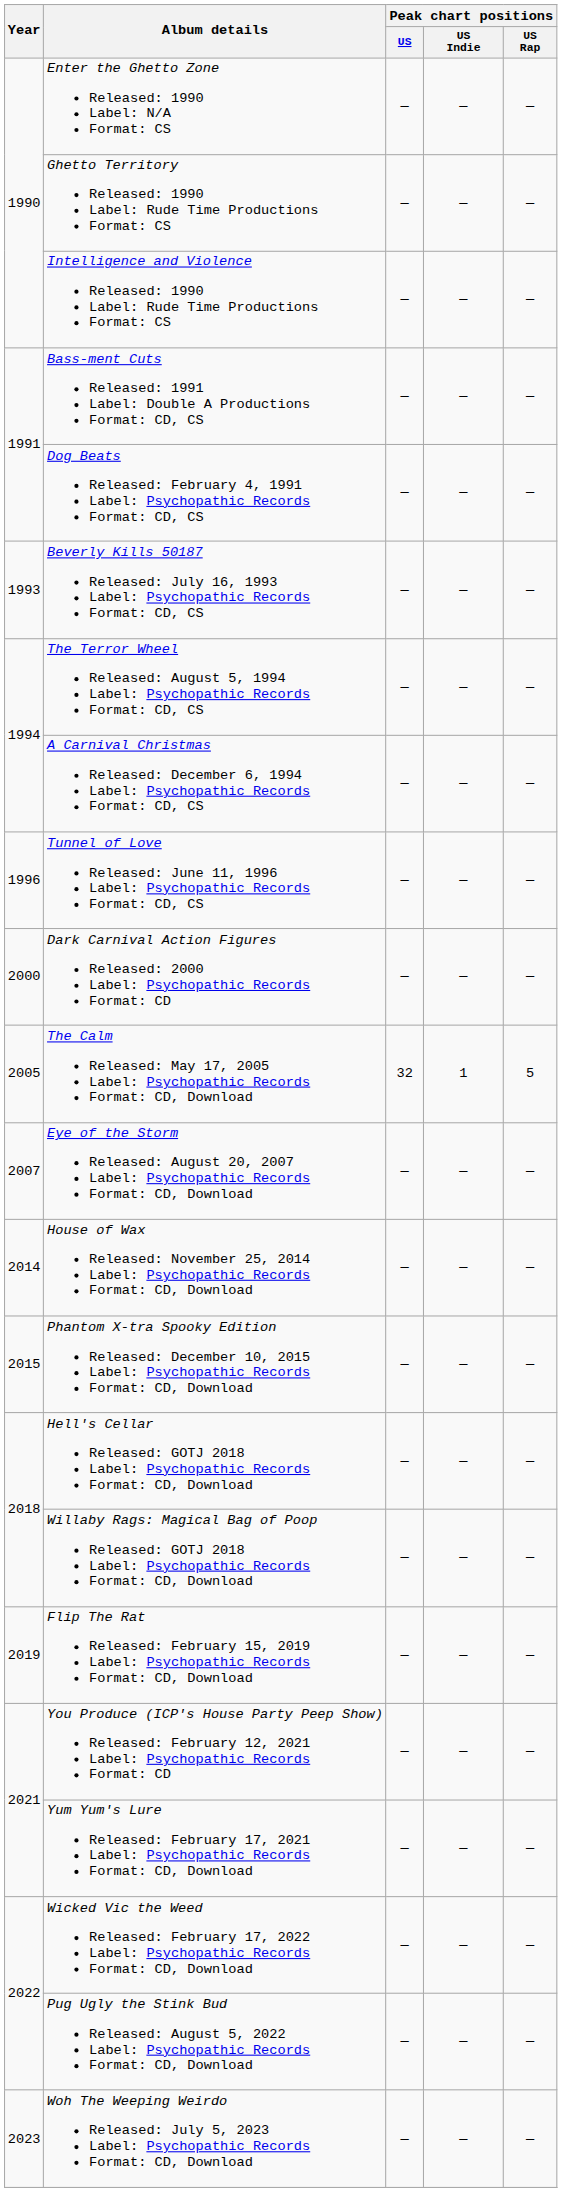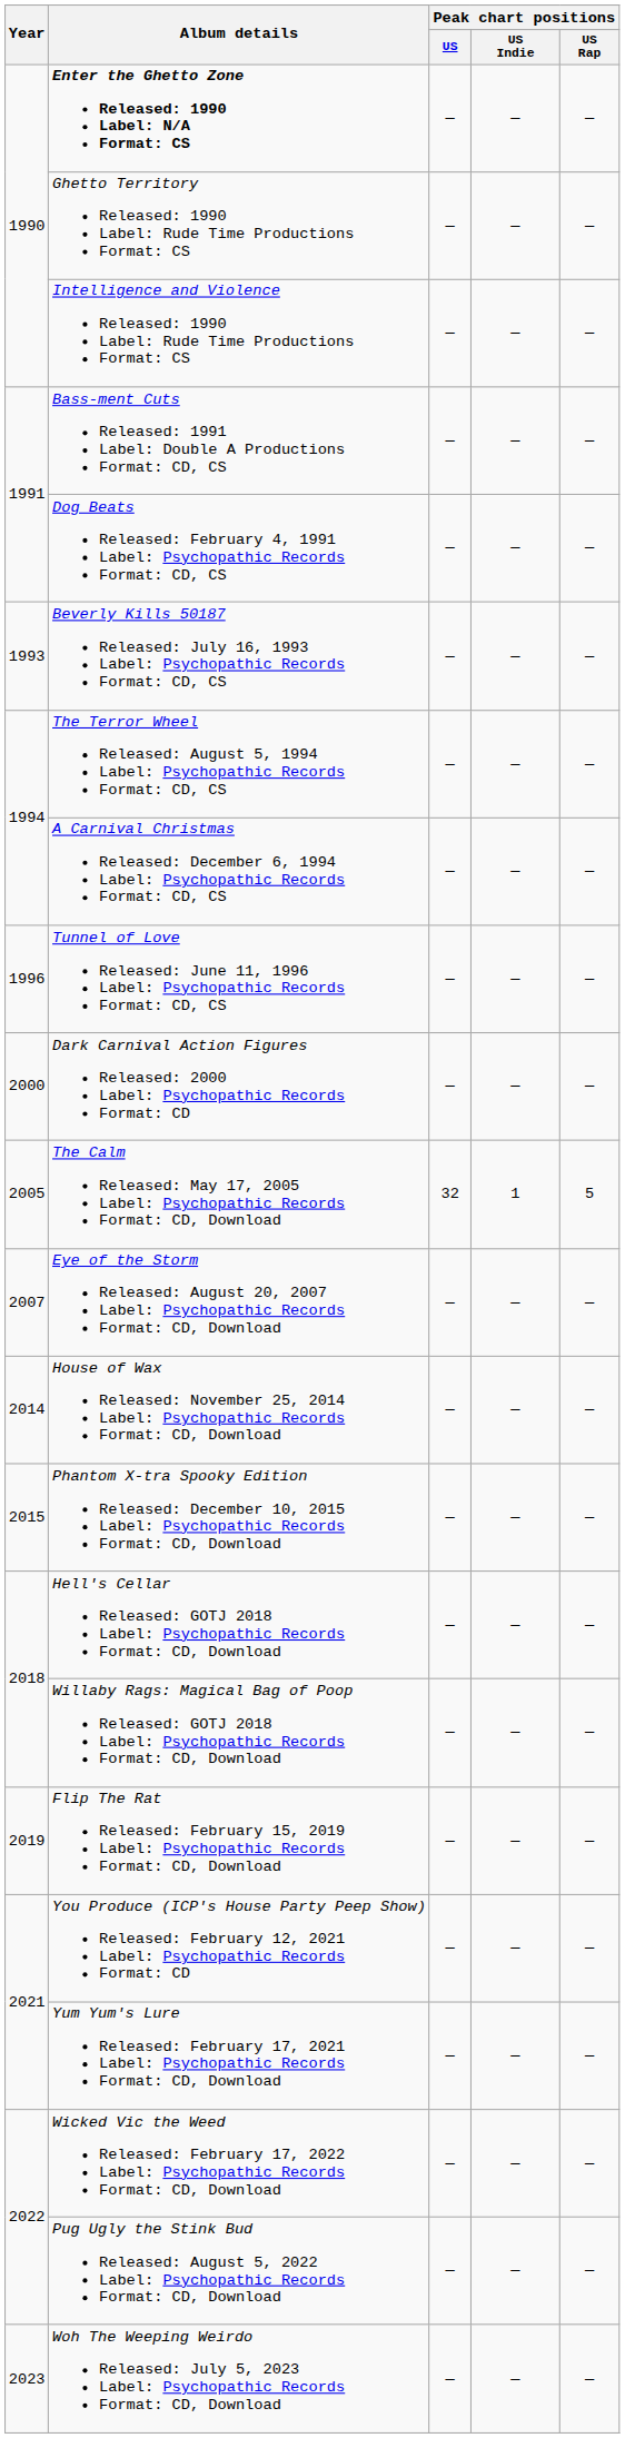Enter the Ghetto Zone Released: 1990 Label: N/A Format: CS | Album details: normal -> bold
